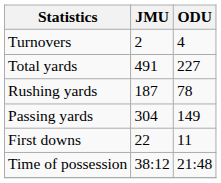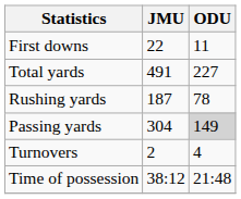rows swapped: First downs <-> Turnovers
Passing yards | ODU: no background -> lightgrey background
